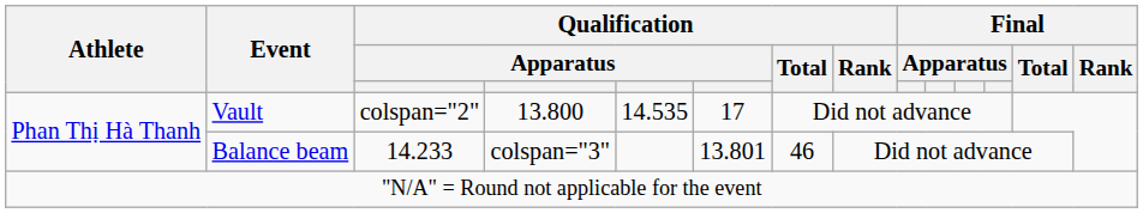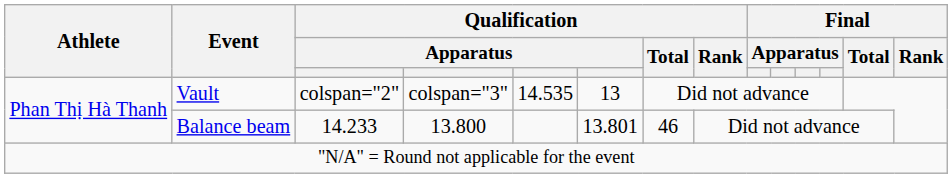Vault | column 4: 13.800 -> colspan="3"
Vault | column 6: 17 -> 13
Balance beam | column 4: colspan="3" -> 13.800
